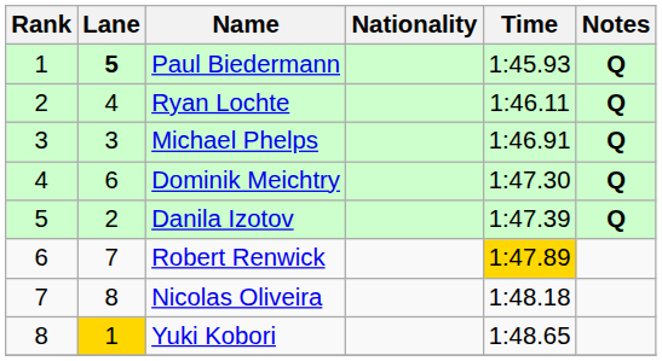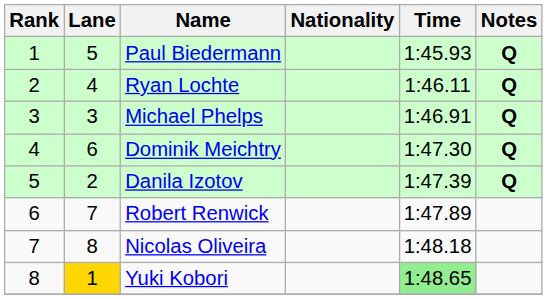Paul Biedermann | Lane: bold -> normal
Robert Renwick | Time: gold background -> no background
Yuki Kobori | Time: no background -> lightgreen background
